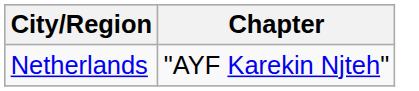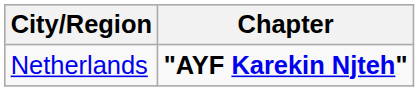Netherlands | Chapter: normal -> bold
